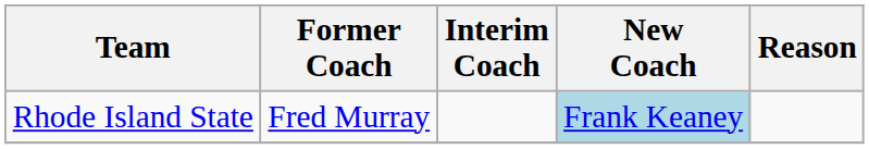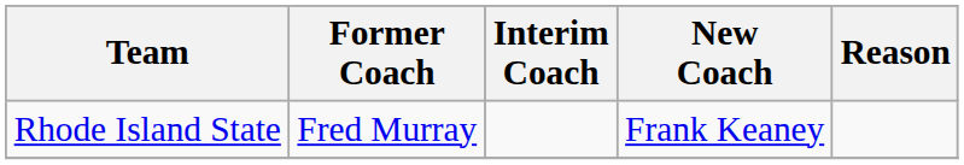Rhode Island State | New Coach: lightblue background -> no background
